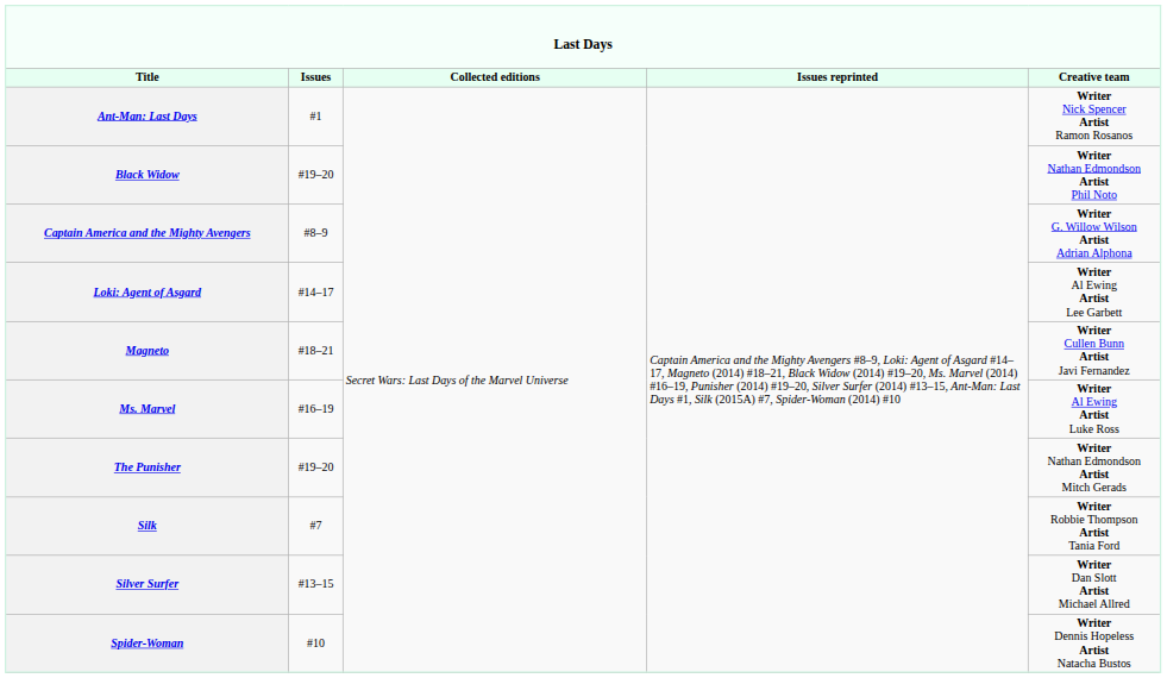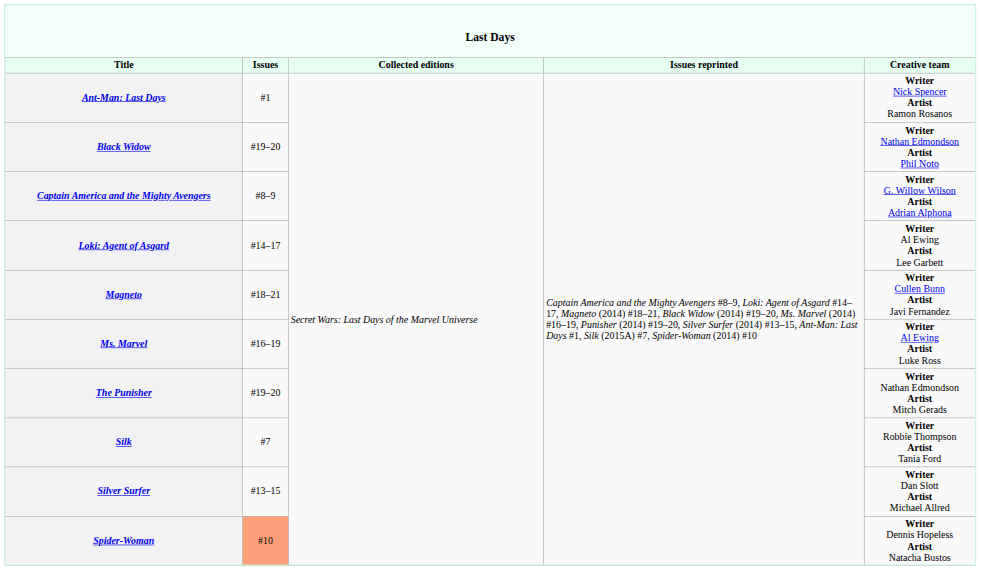Spider-Woman | Issues: no background -> lightsalmon background
